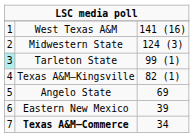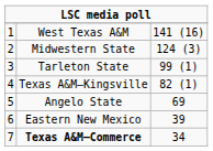Tarleton State | column 1: paleturquoise background -> no background
